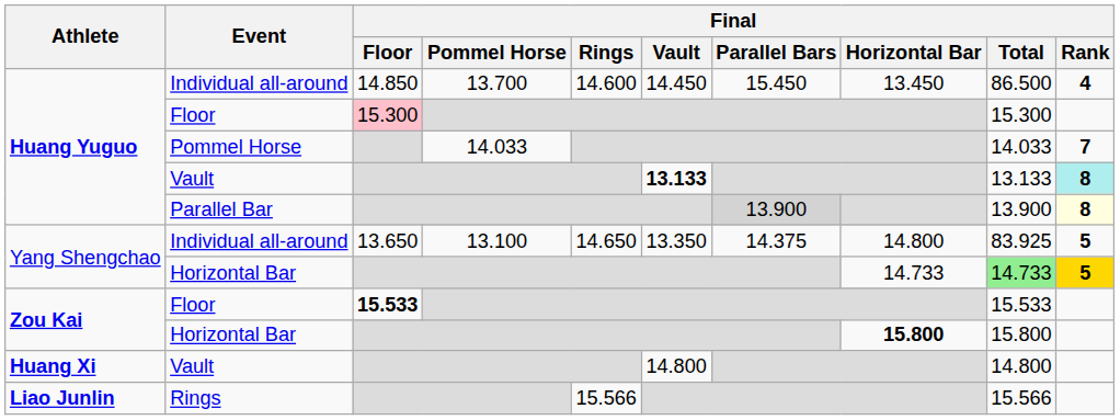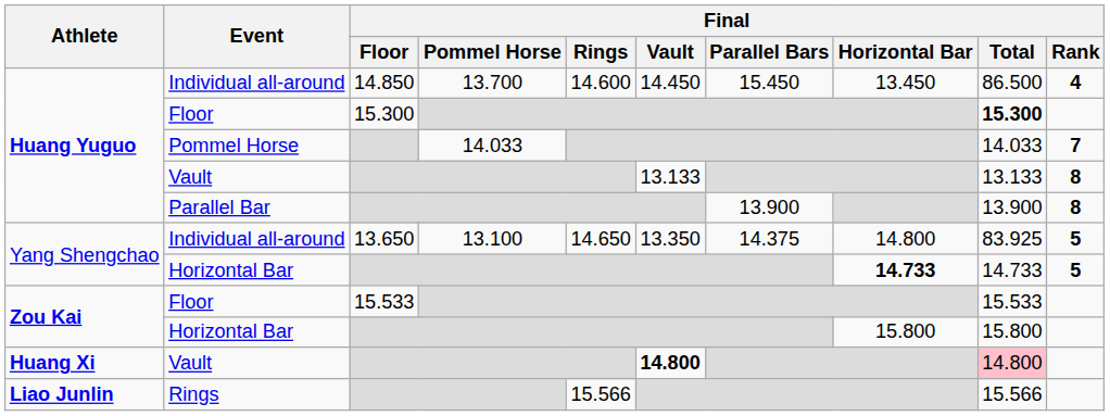Huang Yuguo / Floor | Final / Floor: pink background -> no background
Huang Yuguo / Floor | Final / Total: normal -> bold
Huang Yuguo / Vault | Final / Vault: bold -> normal
Huang Yuguo / Vault | Final / Rank: paleturquoise background -> no background
Parallel Bar | Final / Parallel Bars: lightgrey background -> no background
Parallel Bar | Final / Rank: lightyellow background -> no background
Yang Shengchao / Horizontal Bar | Final / Horizontal Bar: normal -> bold
Yang Shengchao / Horizontal Bar | Final / Total: lightgreen background -> no background
Yang Shengchao / Horizontal Bar | Final / Rank: gold background -> no background
Zou Kai / Floor | Final / Floor: bold -> normal
Zou Kai / Horizontal Bar | Final / Horizontal Bar: bold -> normal
Huang Xi / Vault | Final / Vault: normal -> bold
Huang Xi / Vault | Final / Total: no background -> pink background
